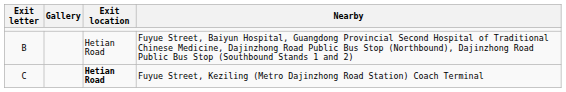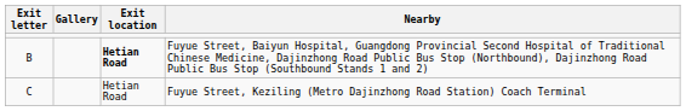B | Exit location: normal -> bold
C | Exit location: bold -> normal
